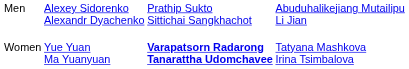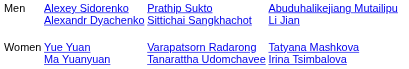Women | column 3: bold -> normal
